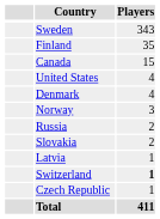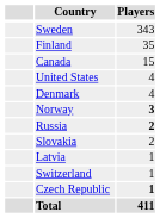Norway | Players: normal -> bold
Russia | Players: normal -> bold
Switzerland | Players: bold -> normal
Czech Republic | Players: normal -> bold
